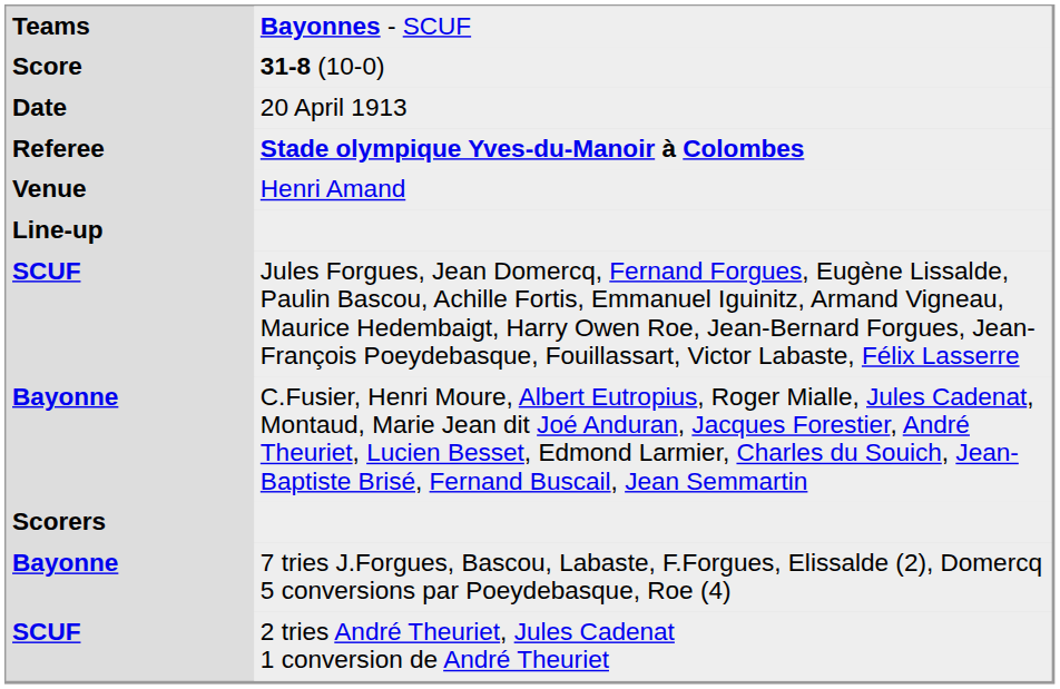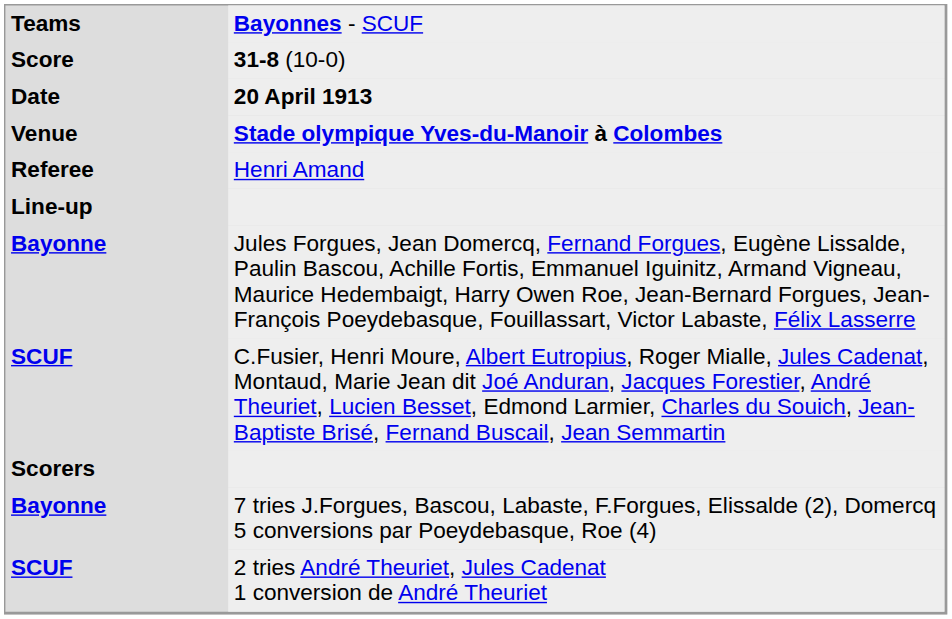row 3 | column 2: normal -> bold
row 4 | column 1: Referee -> Venue
row 5 | column 1: Venue -> Referee
row 7 | column 1: SCUF -> Bayonne
row 8 | column 1: Bayonne -> SCUF
